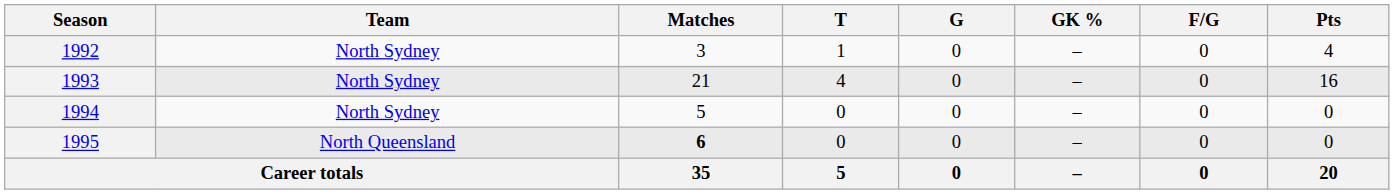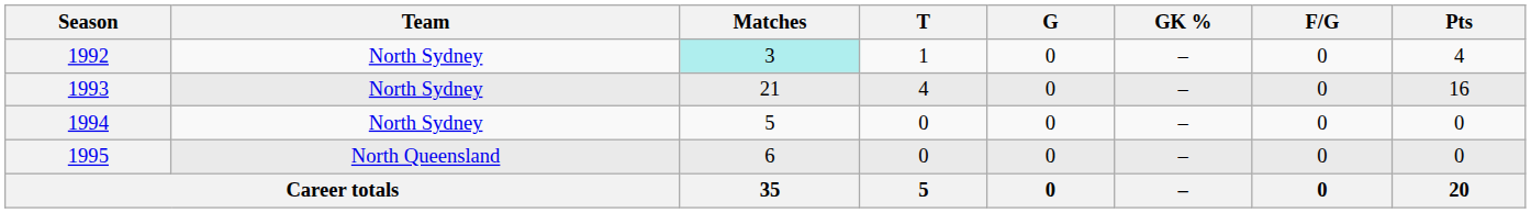1992 | Matches: no background -> paleturquoise background
1995 | Matches: bold -> normal
